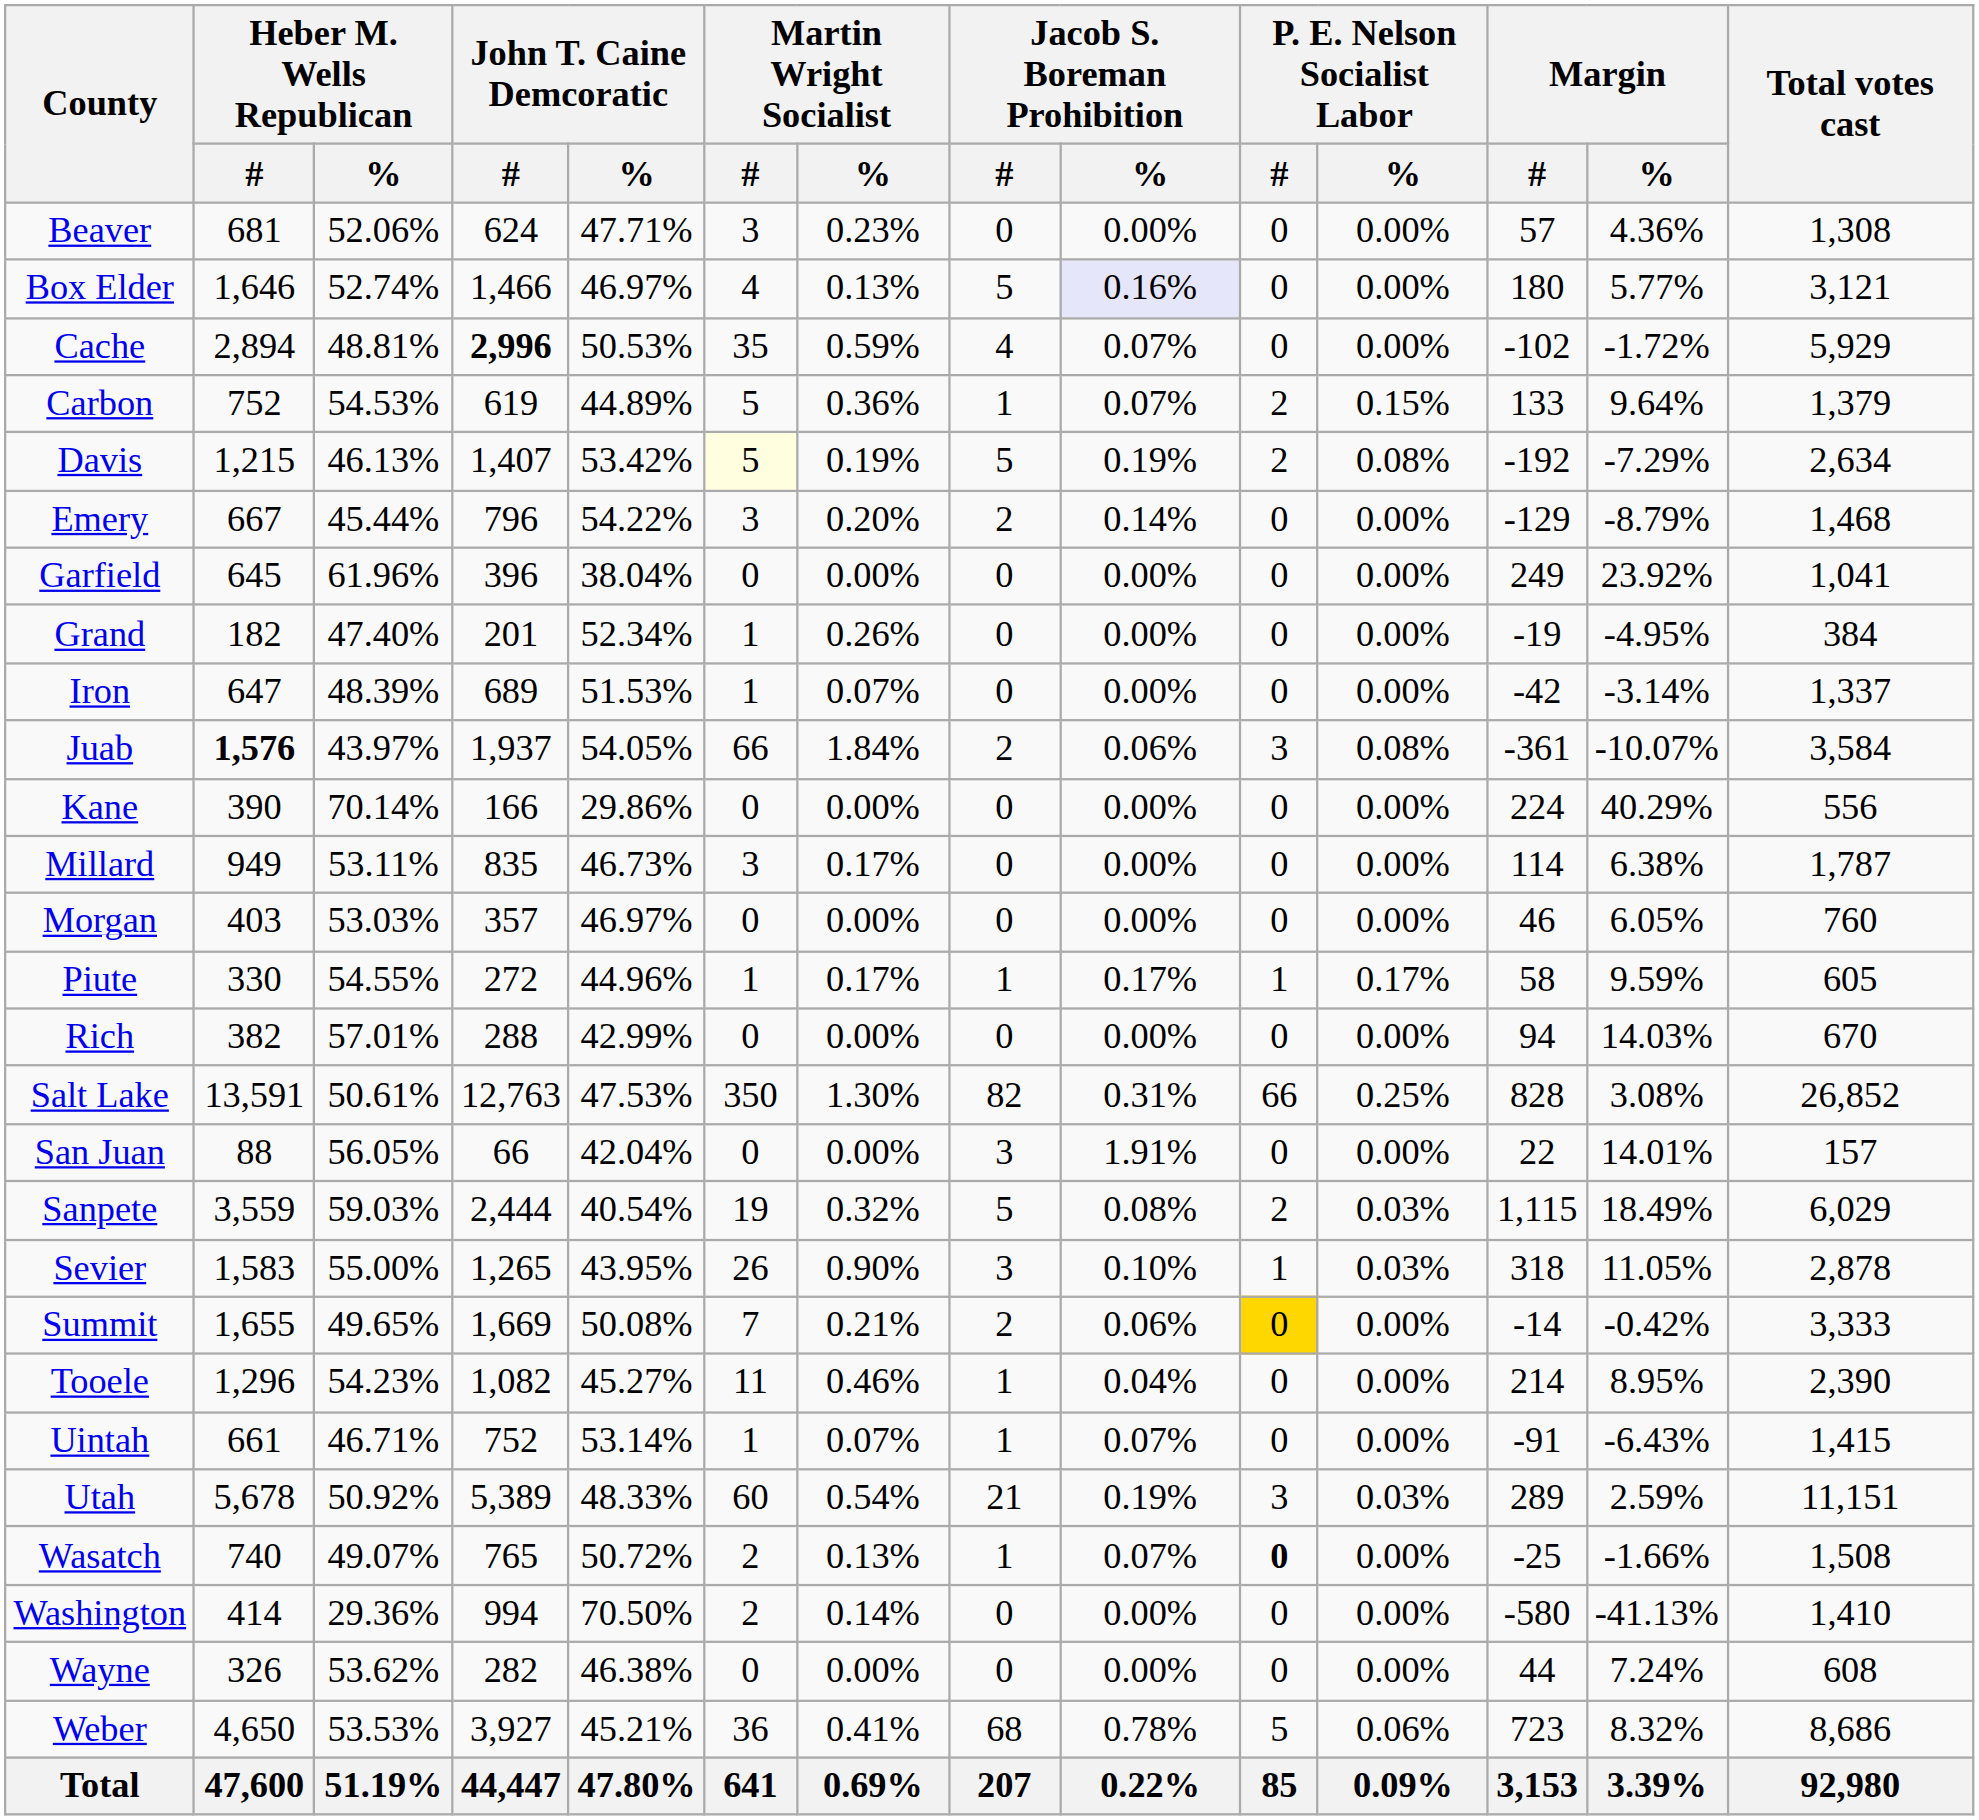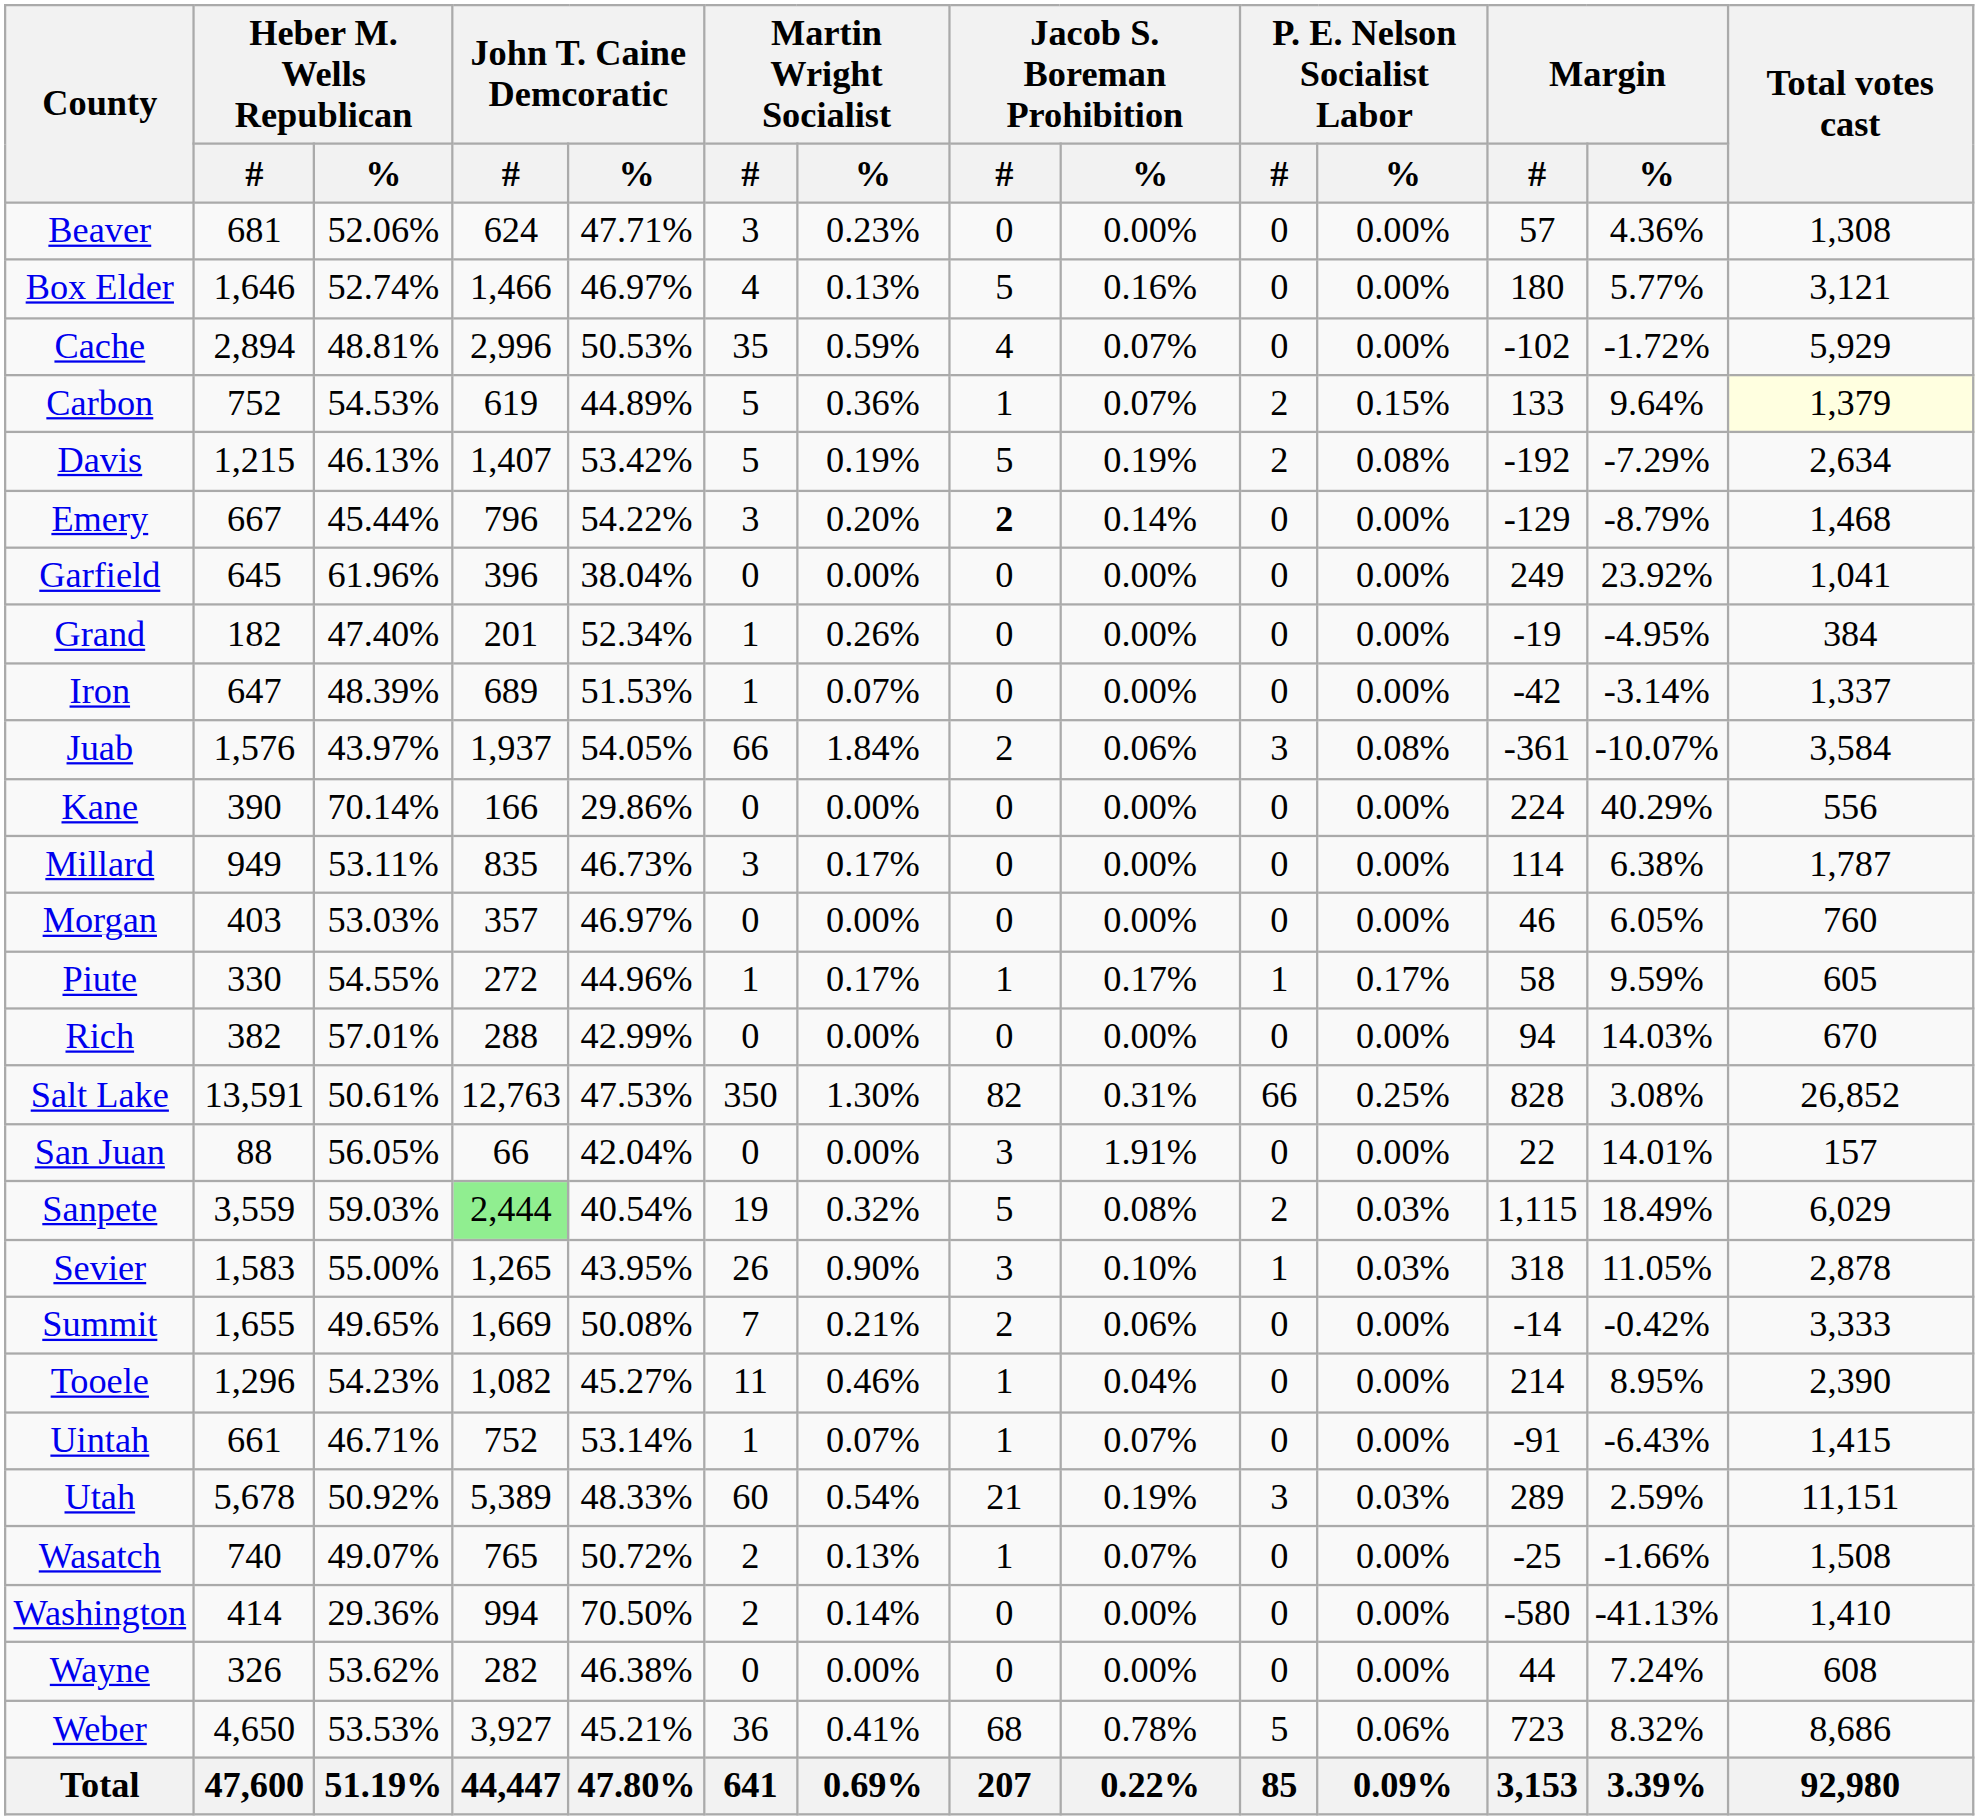Box Elder | Jacob S. Boreman Prohibition / %: lavender background -> no background
Cache | John T. Caine Demcoratic / #: bold -> normal
Carbon | Total votes cast: no background -> lightyellow background
Davis | Martin Wright Socialist / #: lightyellow background -> no background
Emery | Jacob S. Boreman Prohibition / #: normal -> bold
Juab | Heber M. Wells Republican / #: bold -> normal
Sanpete | John T. Caine Demcoratic / #: no background -> lightgreen background
Summit | P. E. Nelson Socialist Labor / #: gold background -> no background
Wasatch | P. E. Nelson Socialist Labor / #: bold -> normal
